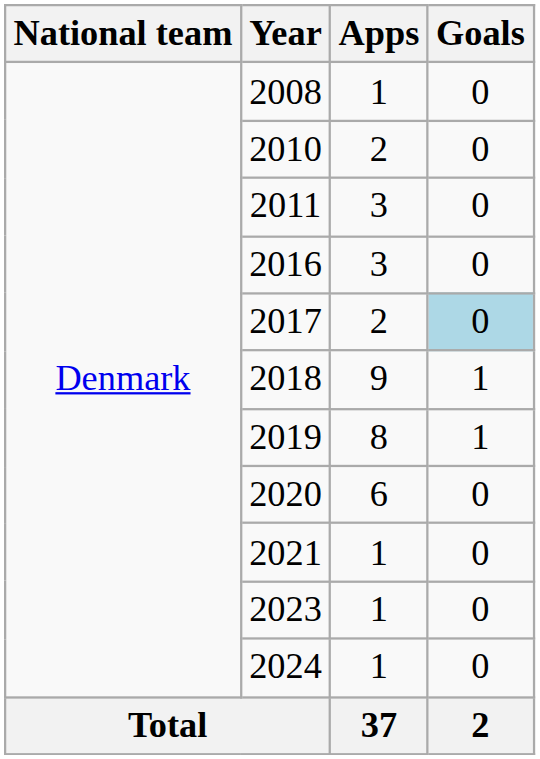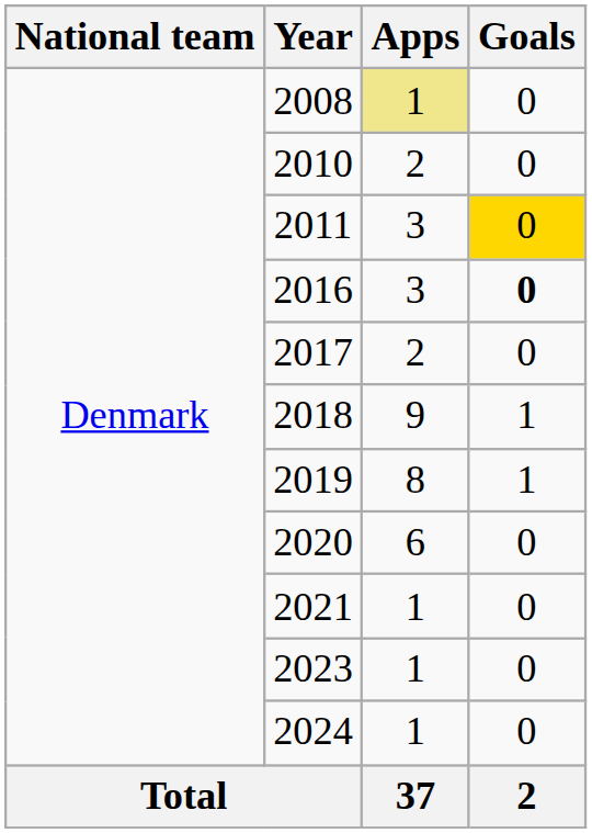2008 | Apps: no background -> khaki background
2011 | Goals: no background -> gold background
2016 | Goals: normal -> bold
2017 | Goals: lightblue background -> no background
